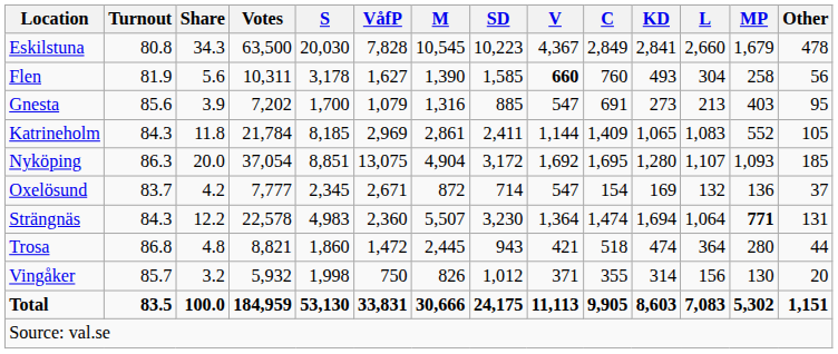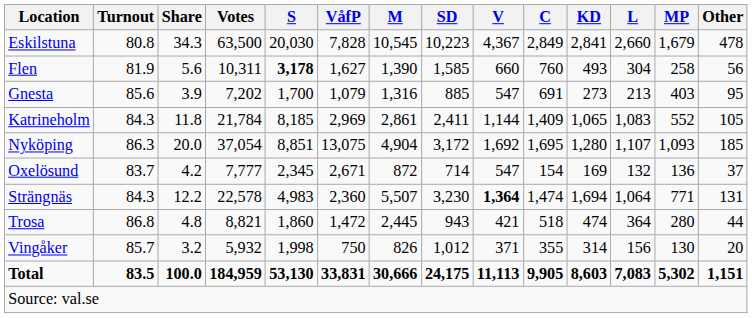Flen | S: normal -> bold
Flen | V: bold -> normal
Strängnäs | V: normal -> bold
Strängnäs | MP: bold -> normal
